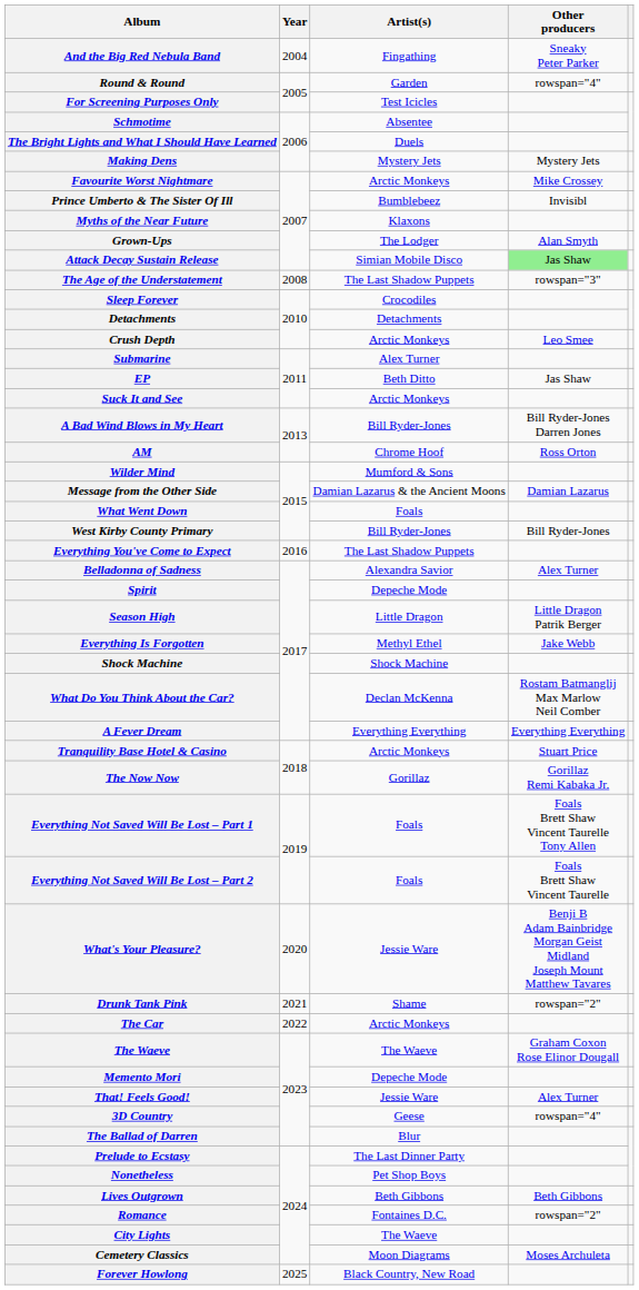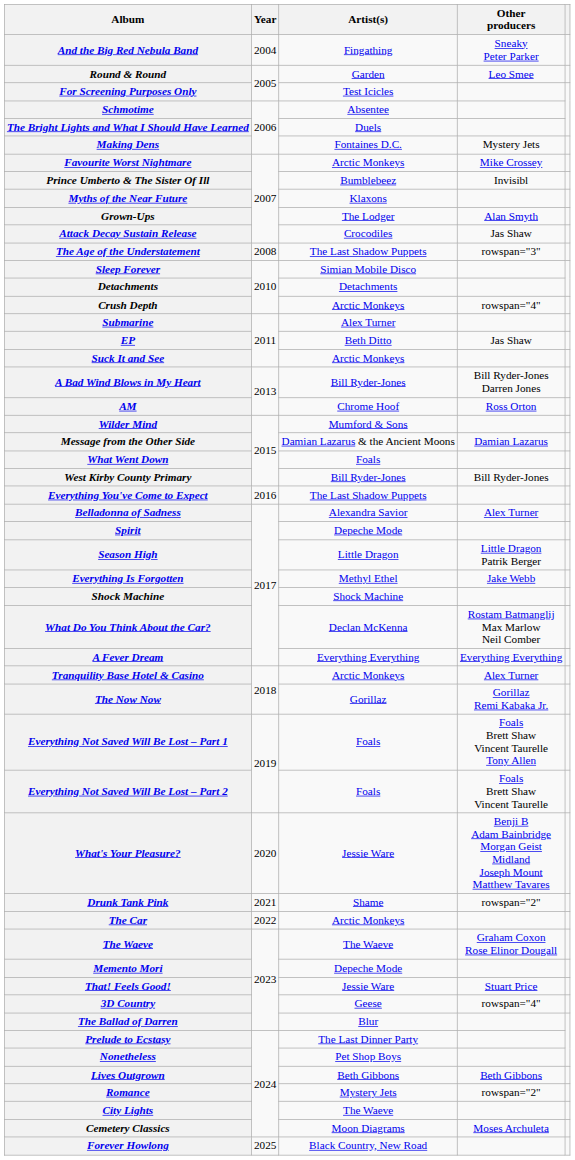Round & Round | Other producers: rowspan="4" -> Leo Smee
Making Dens | Artist(s): Mystery Jets -> Fontaines D.C.
Attack Decay Sustain Release | Artist(s): Simian Mobile Disco -> Crocodiles
Attack Decay Sustain Release | Other producers: lightgreen background -> no background
Sleep Forever | Artist(s): Crocodiles -> Simian Mobile Disco
Crush Depth | Other producers: Leo Smee -> rowspan="4"
Tranquility Base Hotel & Casino | Other producers: Stuart Price -> Alex Turner
That! Feels Good! | Other producers: Alex Turner -> Stuart Price
Romance | Artist(s): Fontaines D.C. -> Mystery Jets
